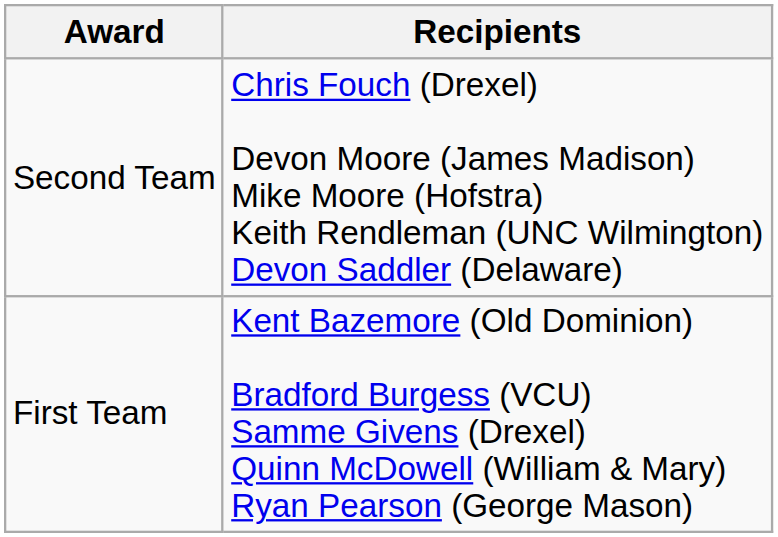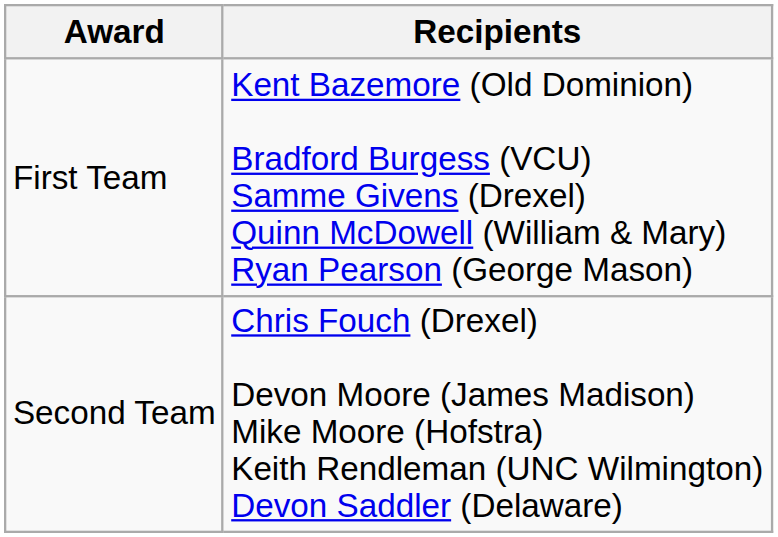rows swapped: First Team <-> Second Team
